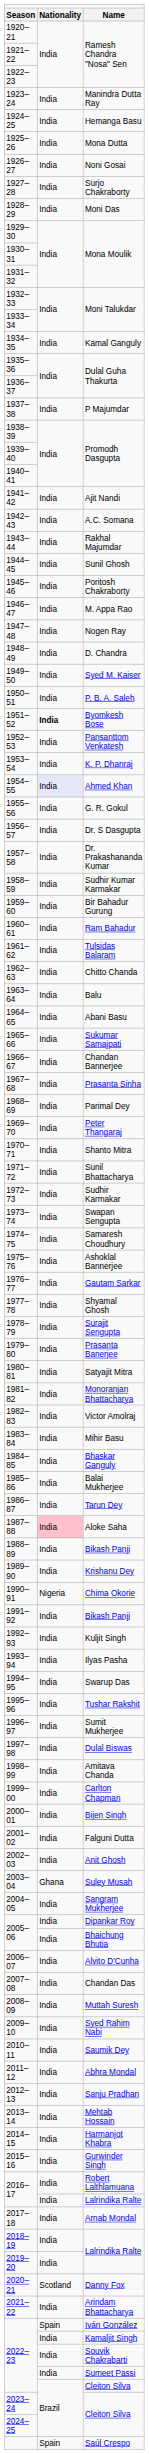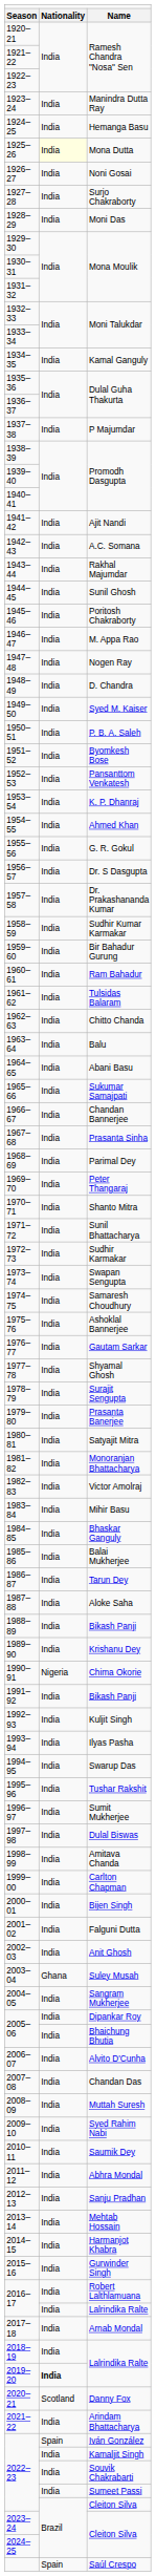1925–26 | column 2: no background -> lightyellow background
1951–52 | column 2: bold -> normal
1954–55 | column 2: lavender background -> no background
1987–88 | column 2: pink background -> no background
2019–20 | column 2: normal -> bold
